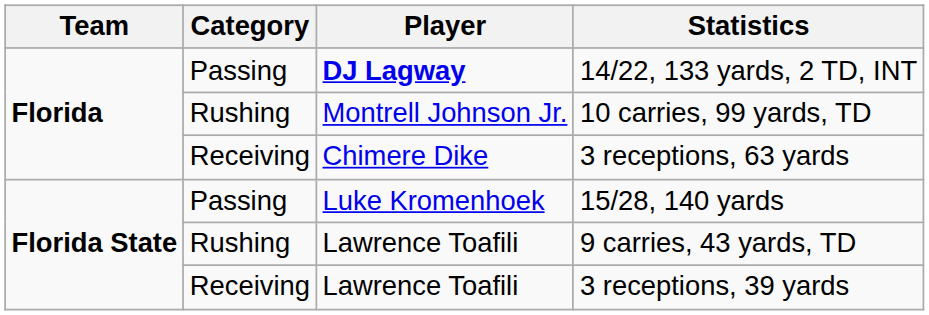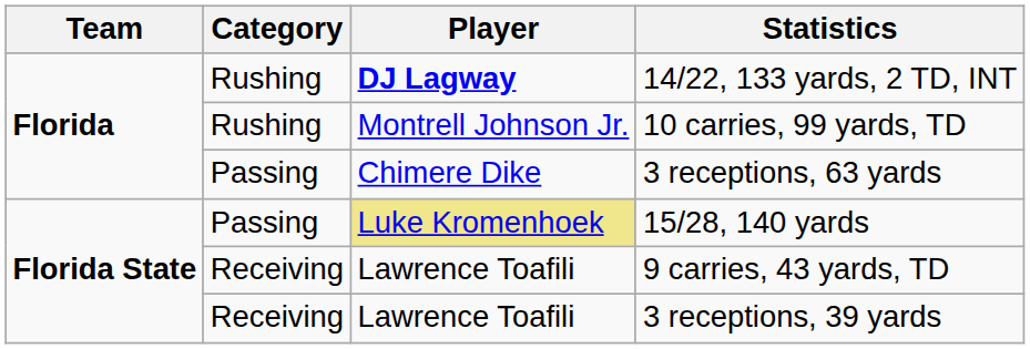14/22, 133 yards, 2 TD, INT | Category: Passing -> Rushing
3 receptions, 63 yards | Category: Receiving -> Passing
15/28, 140 yards | Player: no background -> khaki background
9 carries, 43 yards, TD | Category: Rushing -> Receiving
